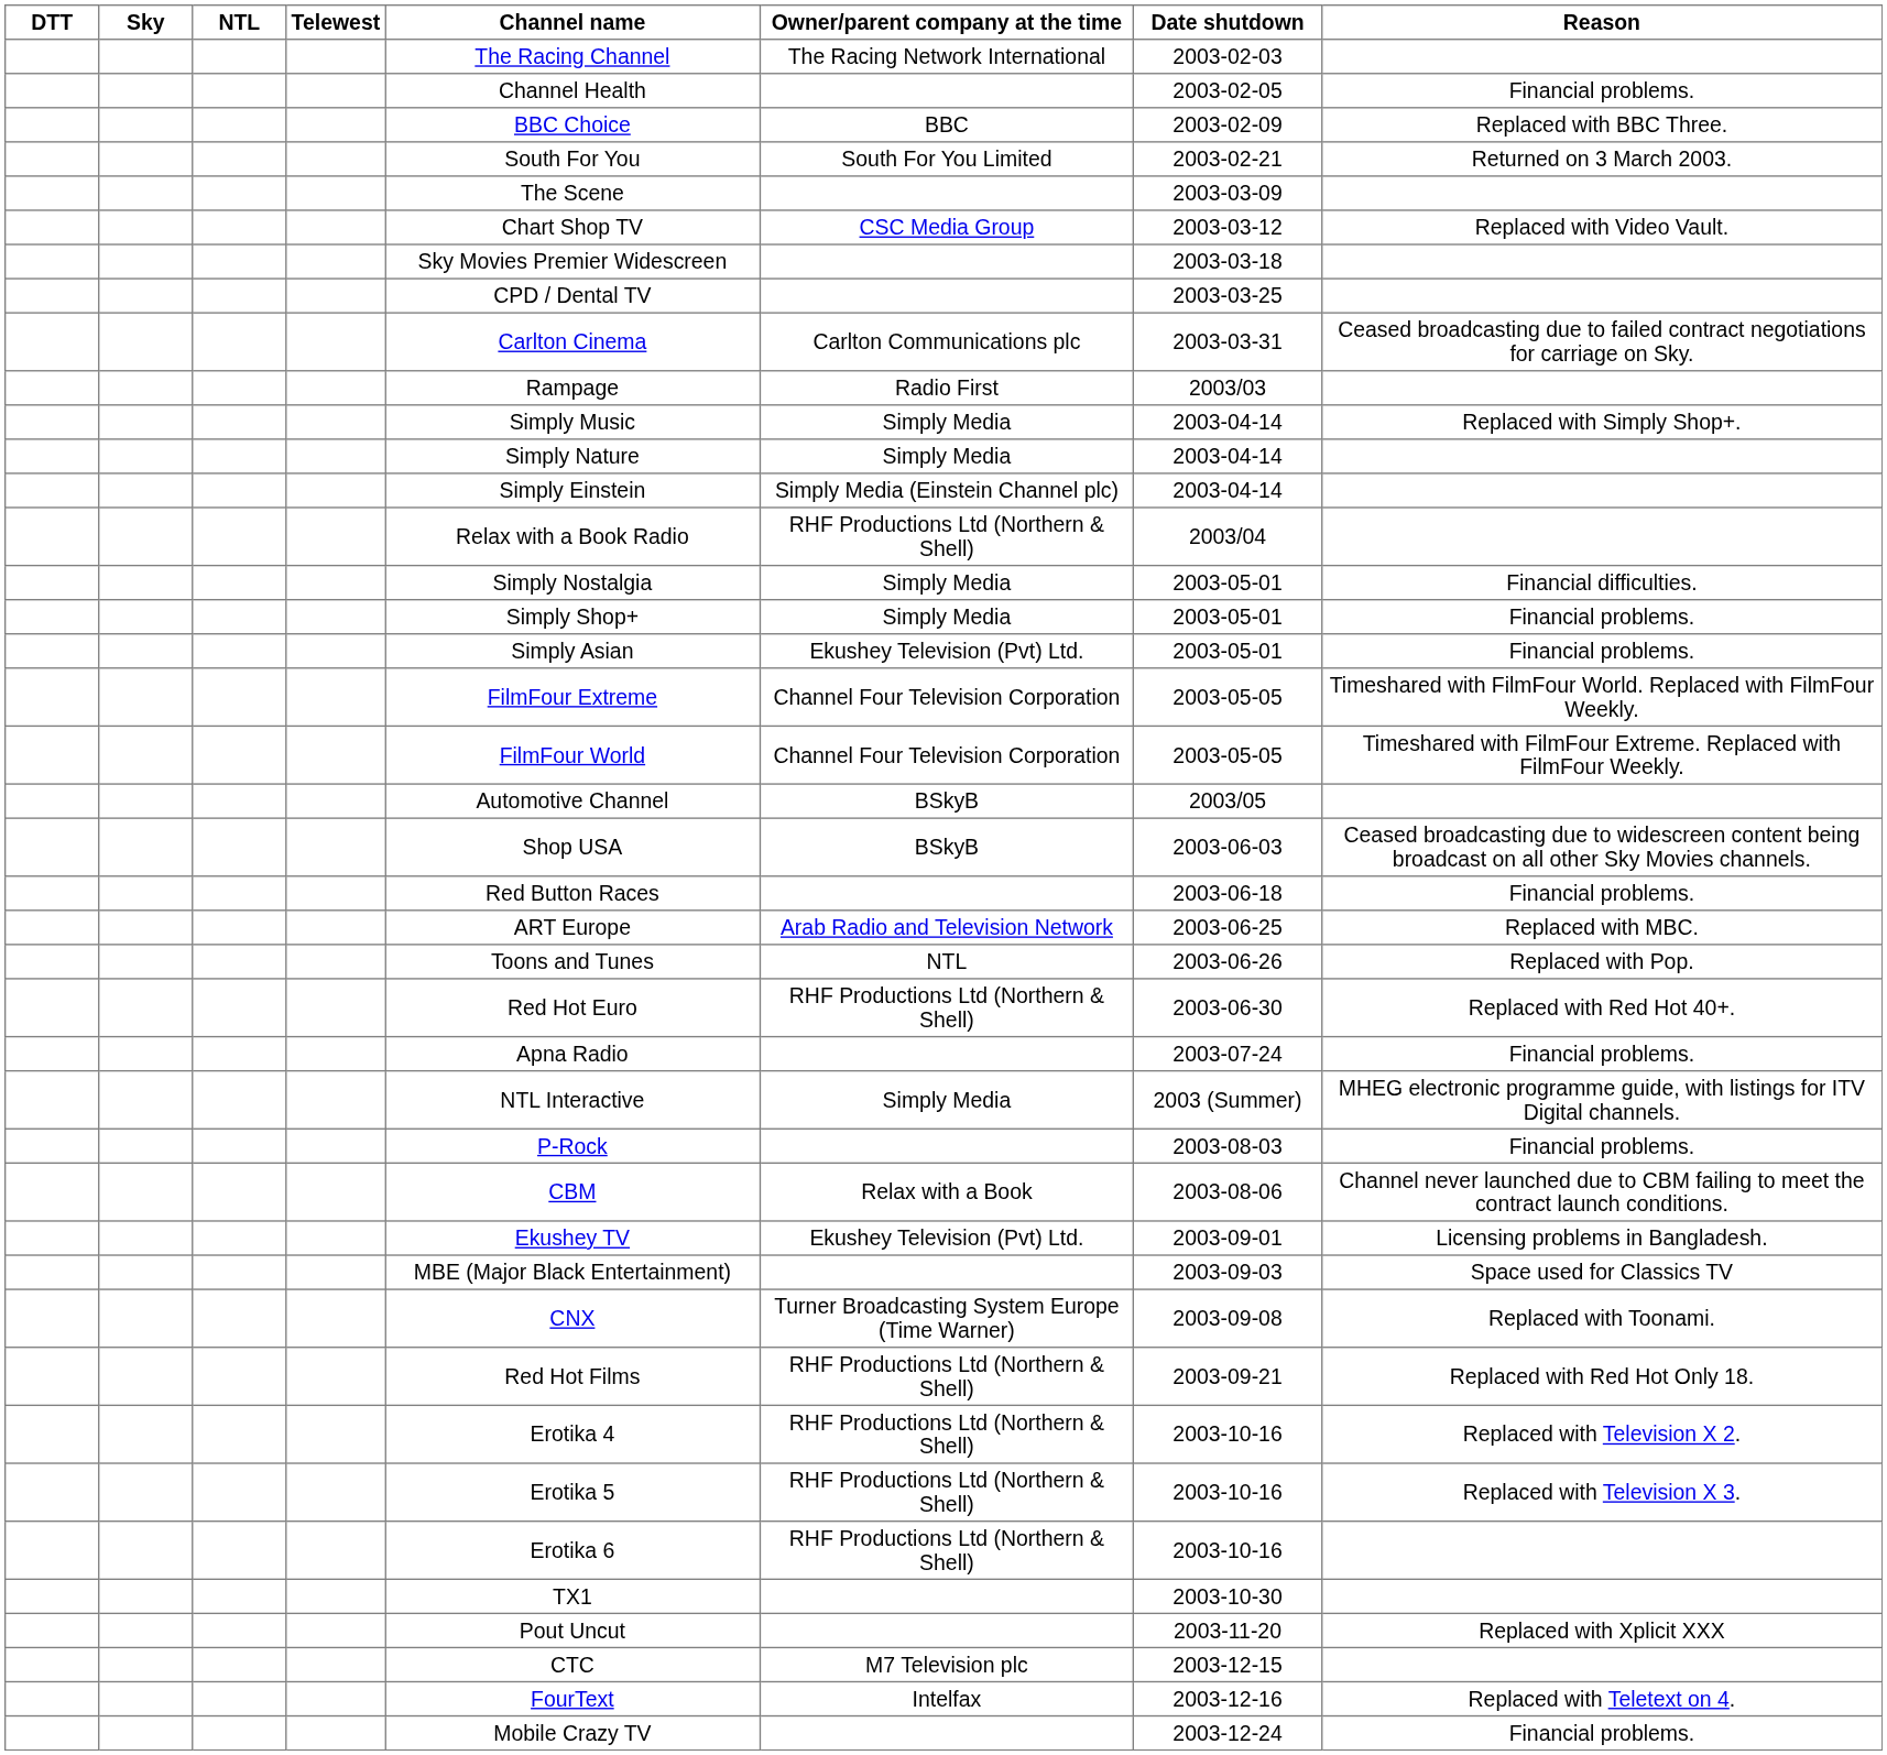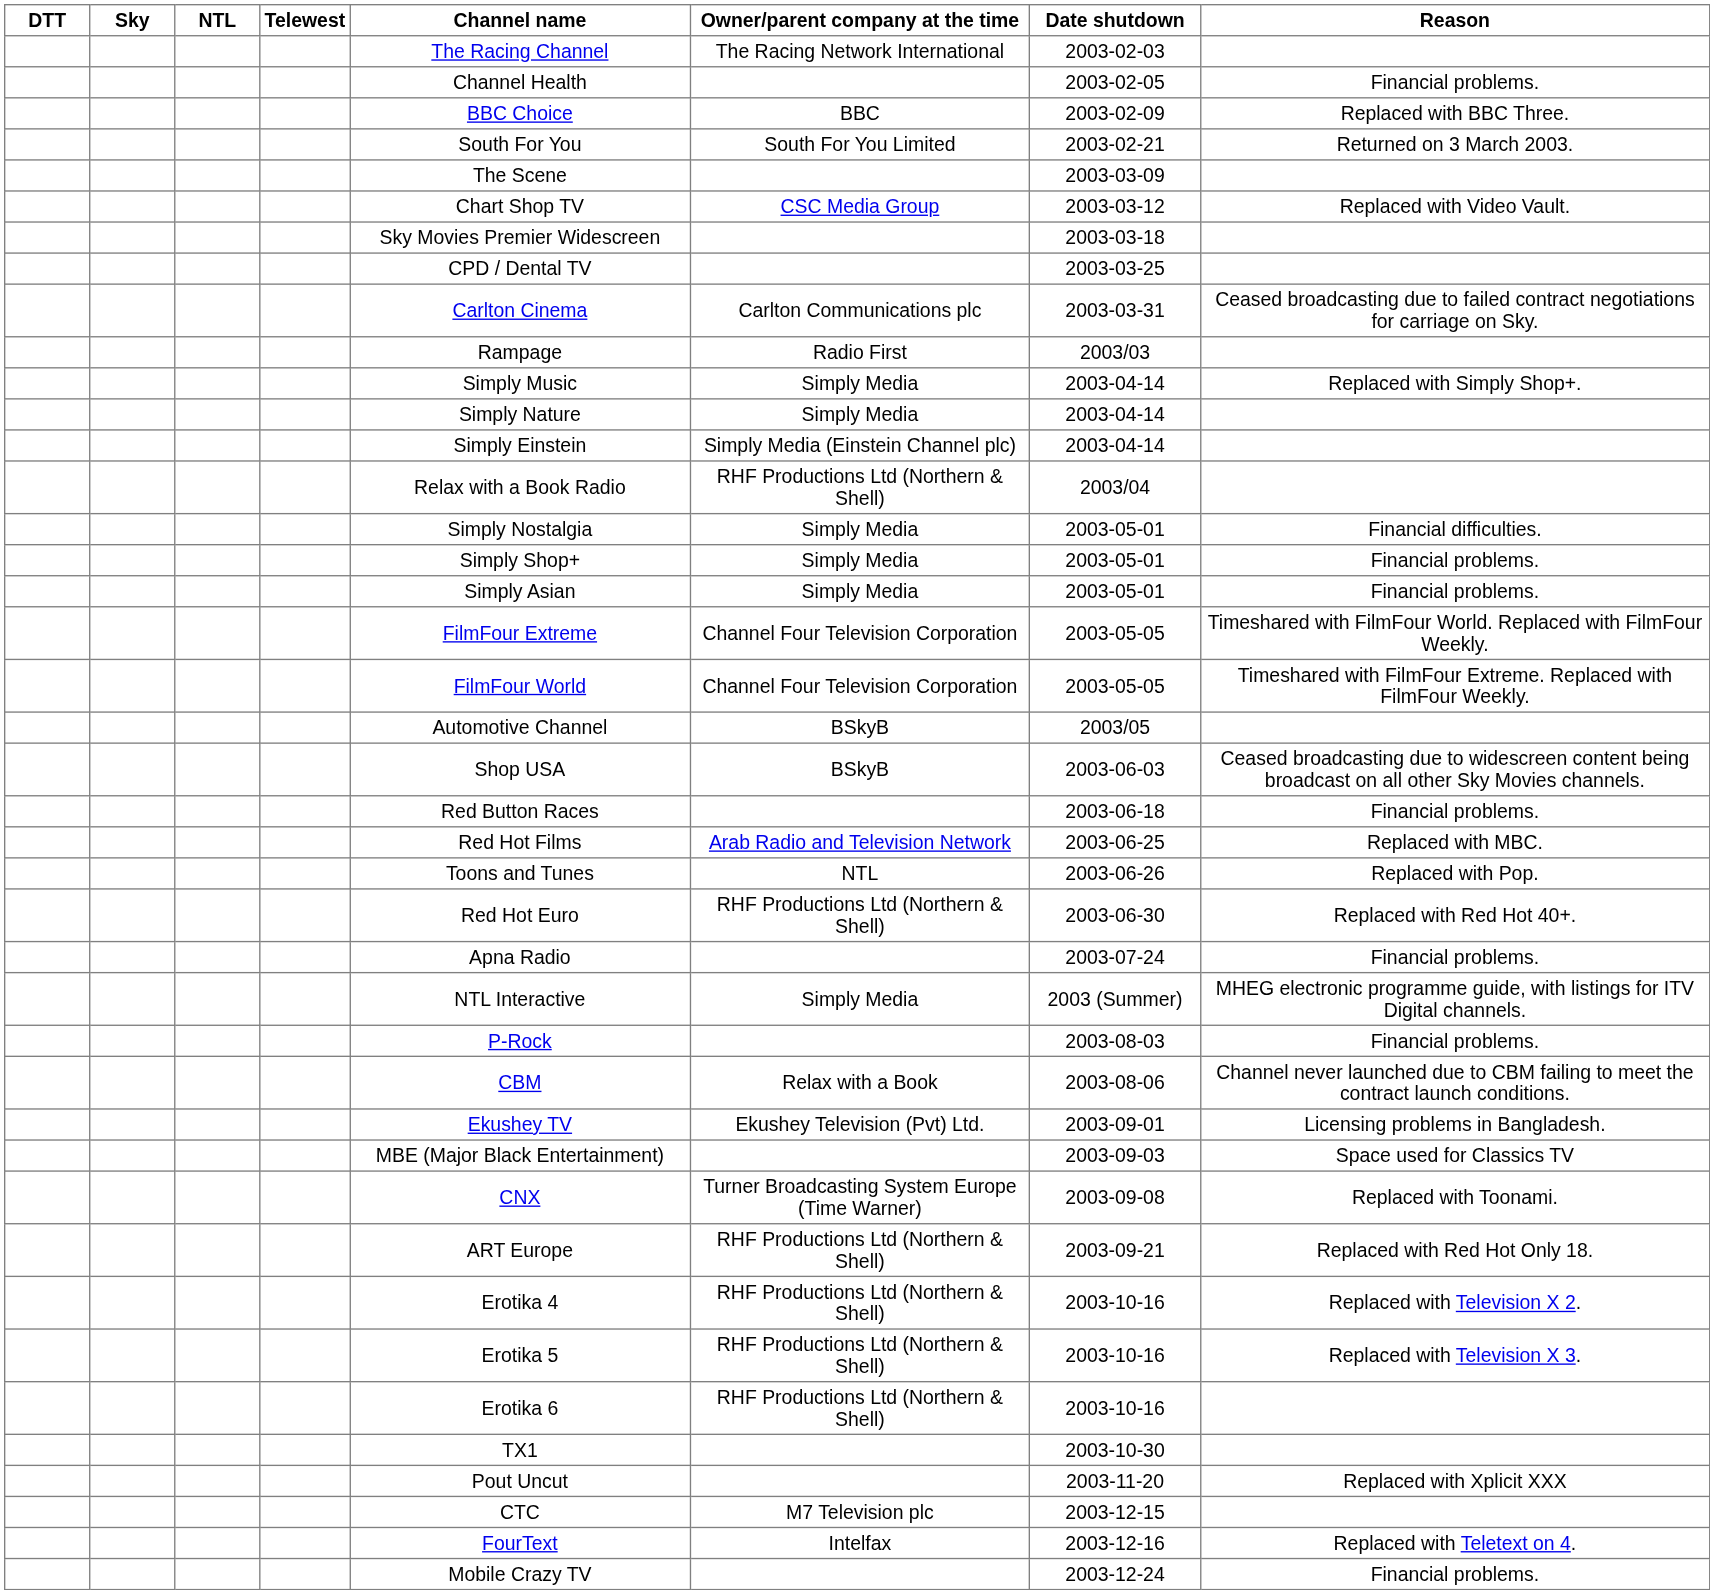row 18 | Owner/parent company at the time: Ekushey Television (Pvt) Ltd. -> Simply Media
row 24 | Channel name: ART Europe -> Red Hot Films
row 34 | Channel name: Red Hot Films -> ART Europe
